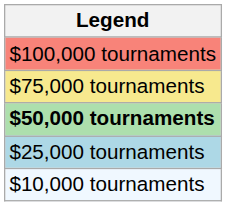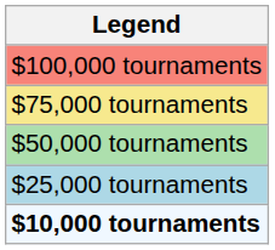row 4 | column 1: bold -> normal
row 6 | column 1: normal -> bold
